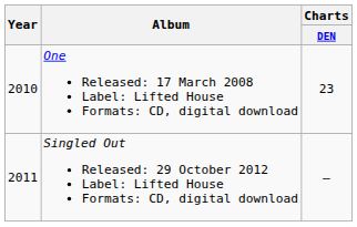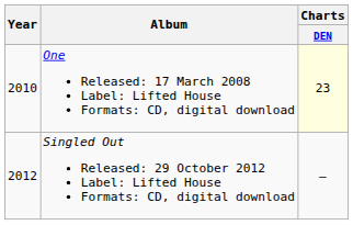row 3 | Charts / DEN: no background -> lightyellow background
row 4 | Year: 2011 -> 2012
